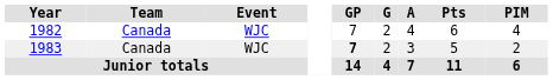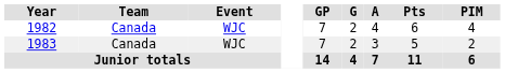1983 | GP: bold -> normal
